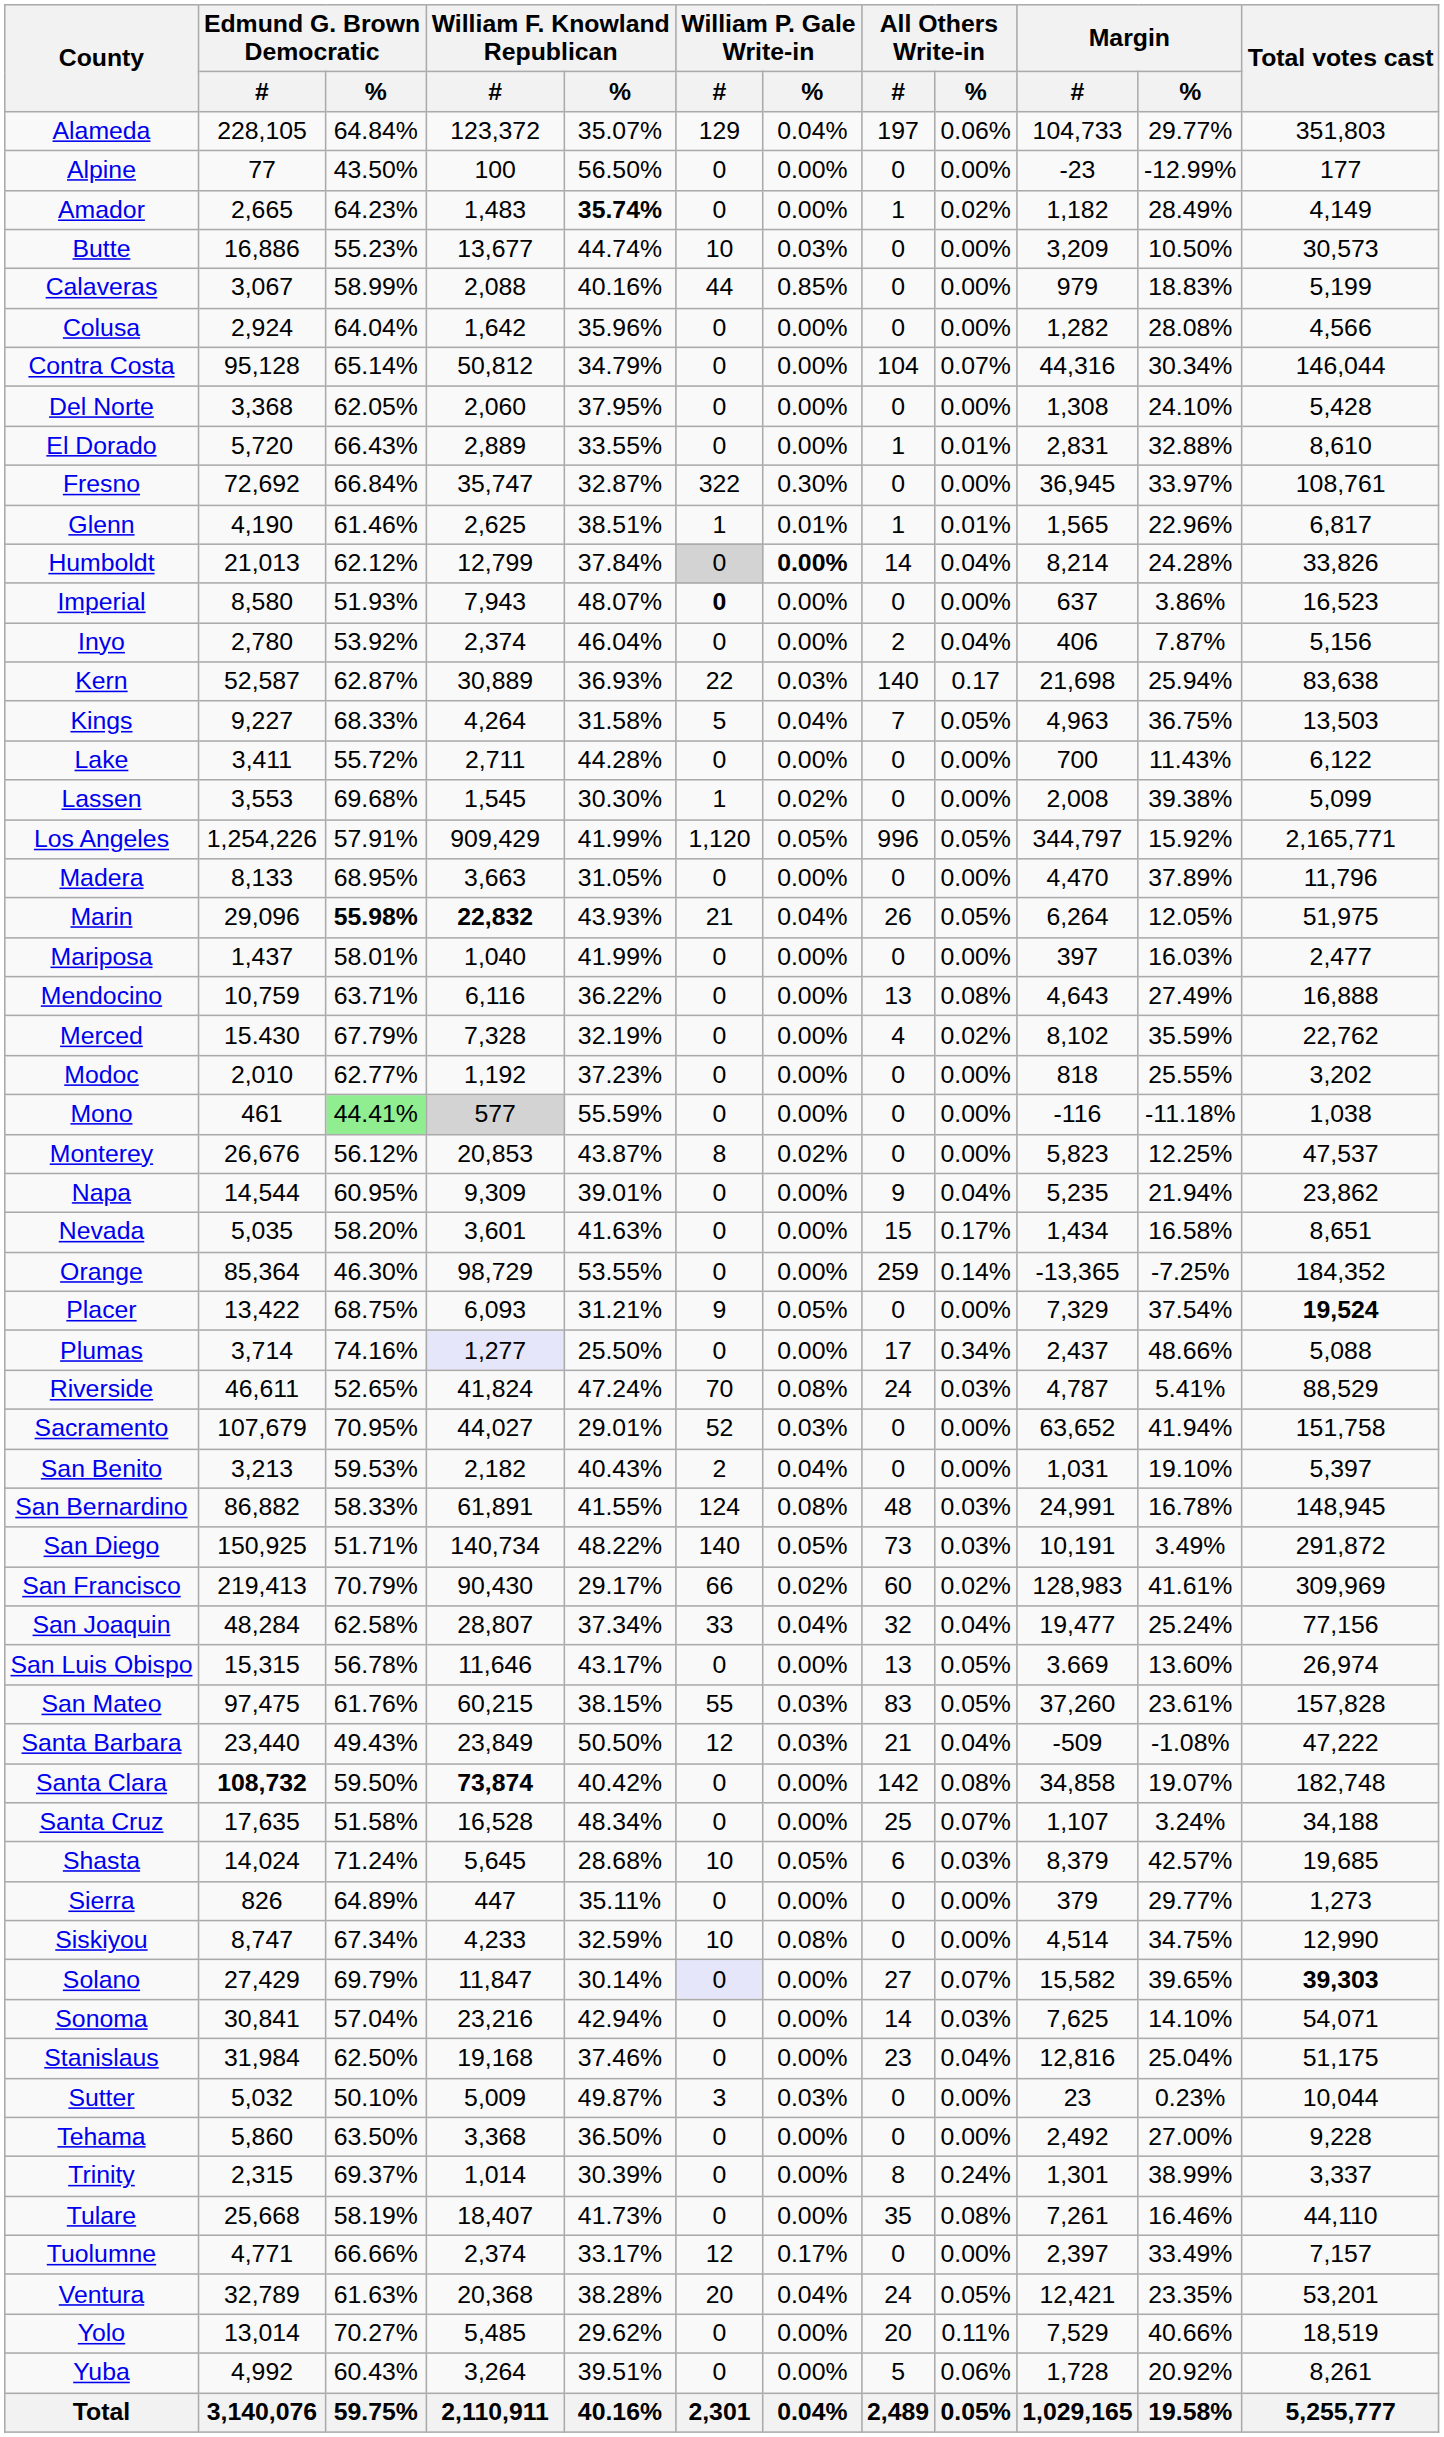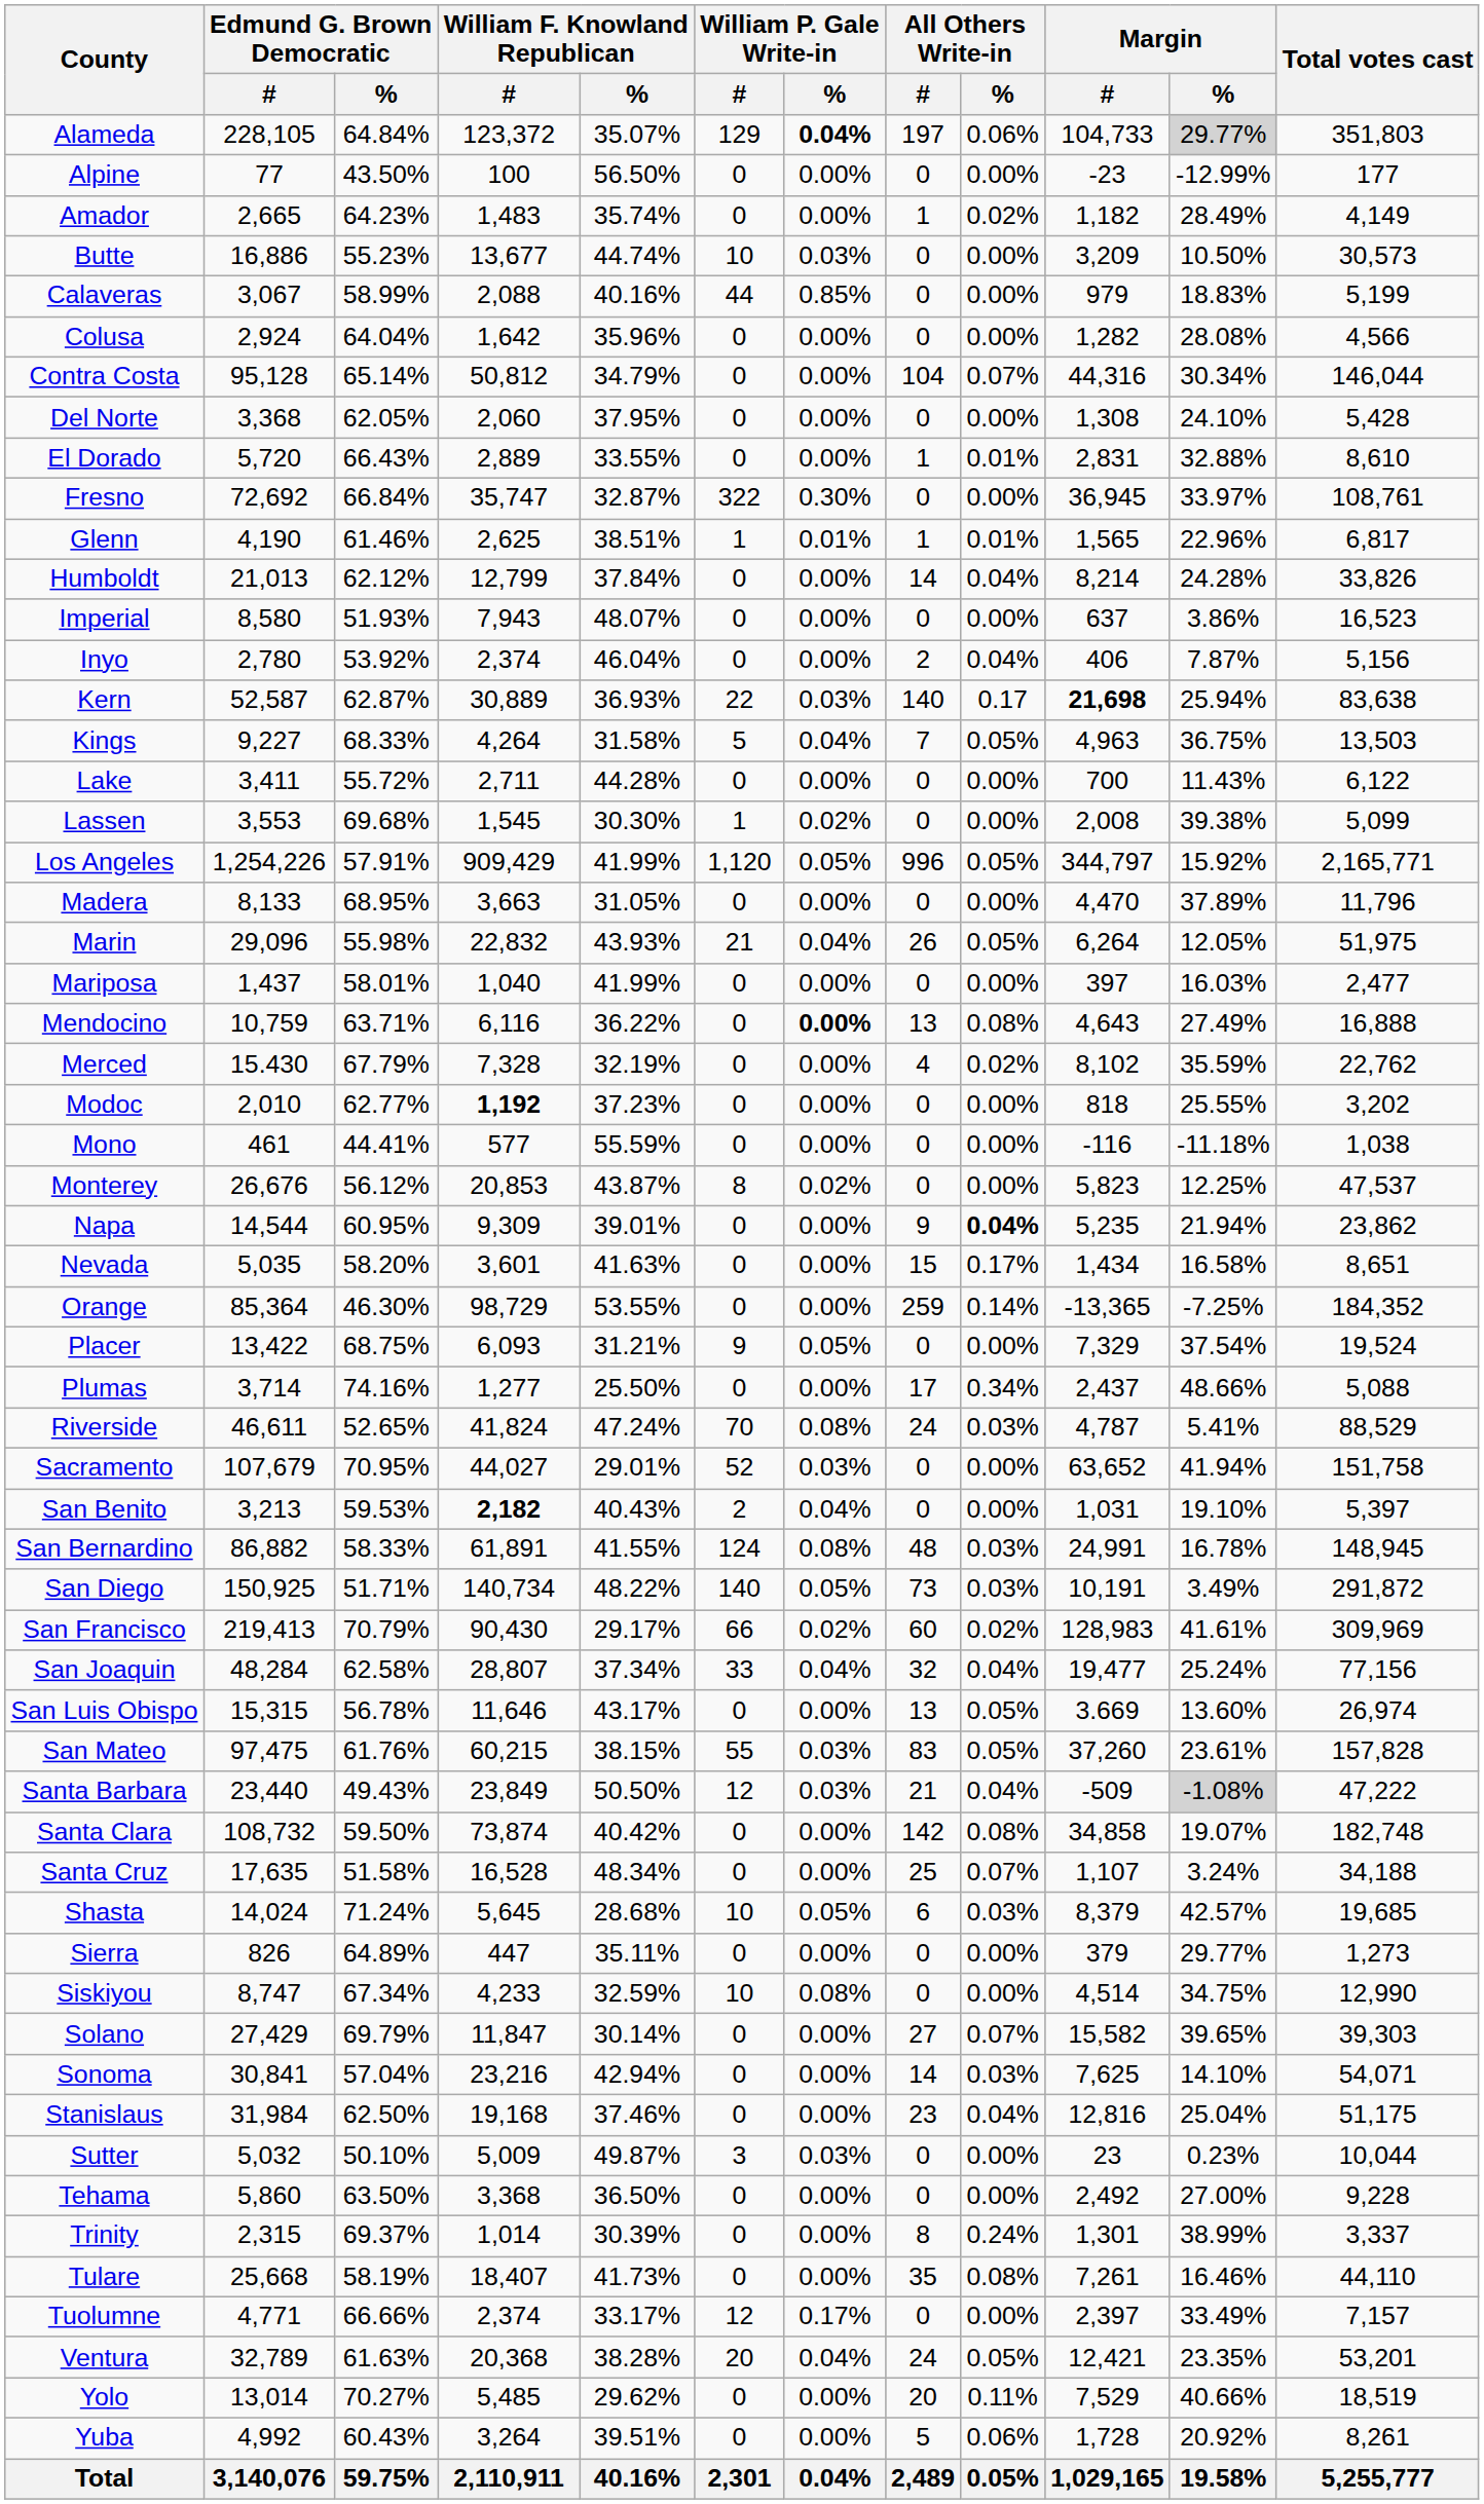Alameda | William P. Gale Write-in / %: normal -> bold
Alameda | Margin / %: no background -> lightgrey background
Amador | William F. Knowland Republican / %: bold -> normal
Humboldt | William P. Gale Write-in / #: lightgrey background -> no background
Humboldt | William P. Gale Write-in / %: bold -> normal
Imperial | William P. Gale Write-in / #: bold -> normal
Kern | Margin / #: normal -> bold
Marin | Edmund G. Brown Democratic / %: bold -> normal
Marin | William F. Knowland Republican / #: bold -> normal
Mendocino | William P. Gale Write-in / %: normal -> bold
Modoc | William F. Knowland Republican / #: normal -> bold
Mono | Edmund G. Brown Democratic / %: lightgreen background -> no background
Mono | William F. Knowland Republican / #: lightgrey background -> no background
Napa | All Others Write-in / %: normal -> bold
Placer | Total votes cast: bold -> normal
Plumas | William F. Knowland Republican / #: lavender background -> no background
San Benito | William F. Knowland Republican / #: normal -> bold
Santa Barbara | Margin / %: no background -> lightgrey background
Santa Clara | Edmund G. Brown Democratic / #: bold -> normal
Santa Clara | William F. Knowland Republican / #: bold -> normal
Solano | William P. Gale Write-in / #: lavender background -> no background
Solano | Total votes cast: bold -> normal
